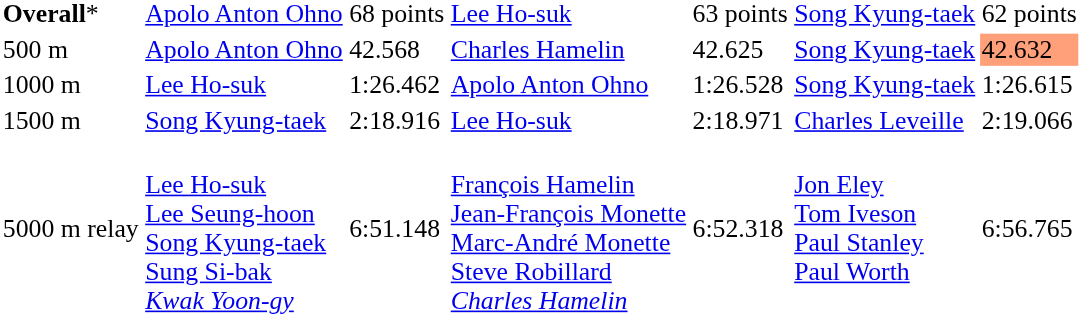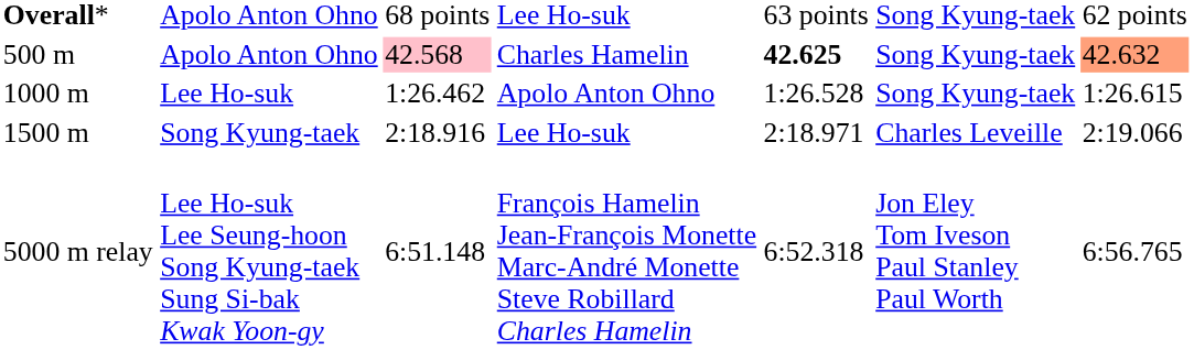Apolo Anton Ohno / Charles Hamelin | column 3: no background -> pink background
Apolo Anton Ohno / Charles Hamelin | column 5: normal -> bold
